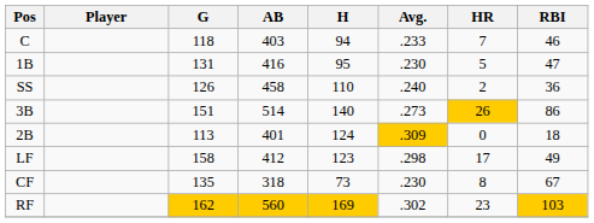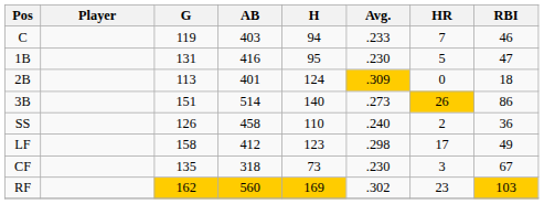C | G: 118 -> 119
rows swapped: 2B <-> SS
CF | HR: 8 -> 3
